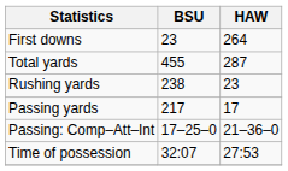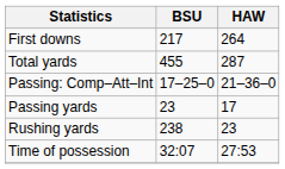First downs | BSU: 23 -> 217
rows swapped: Rushing yards <-> Passing: Comp–Att–Int
Passing yards | BSU: 217 -> 23
